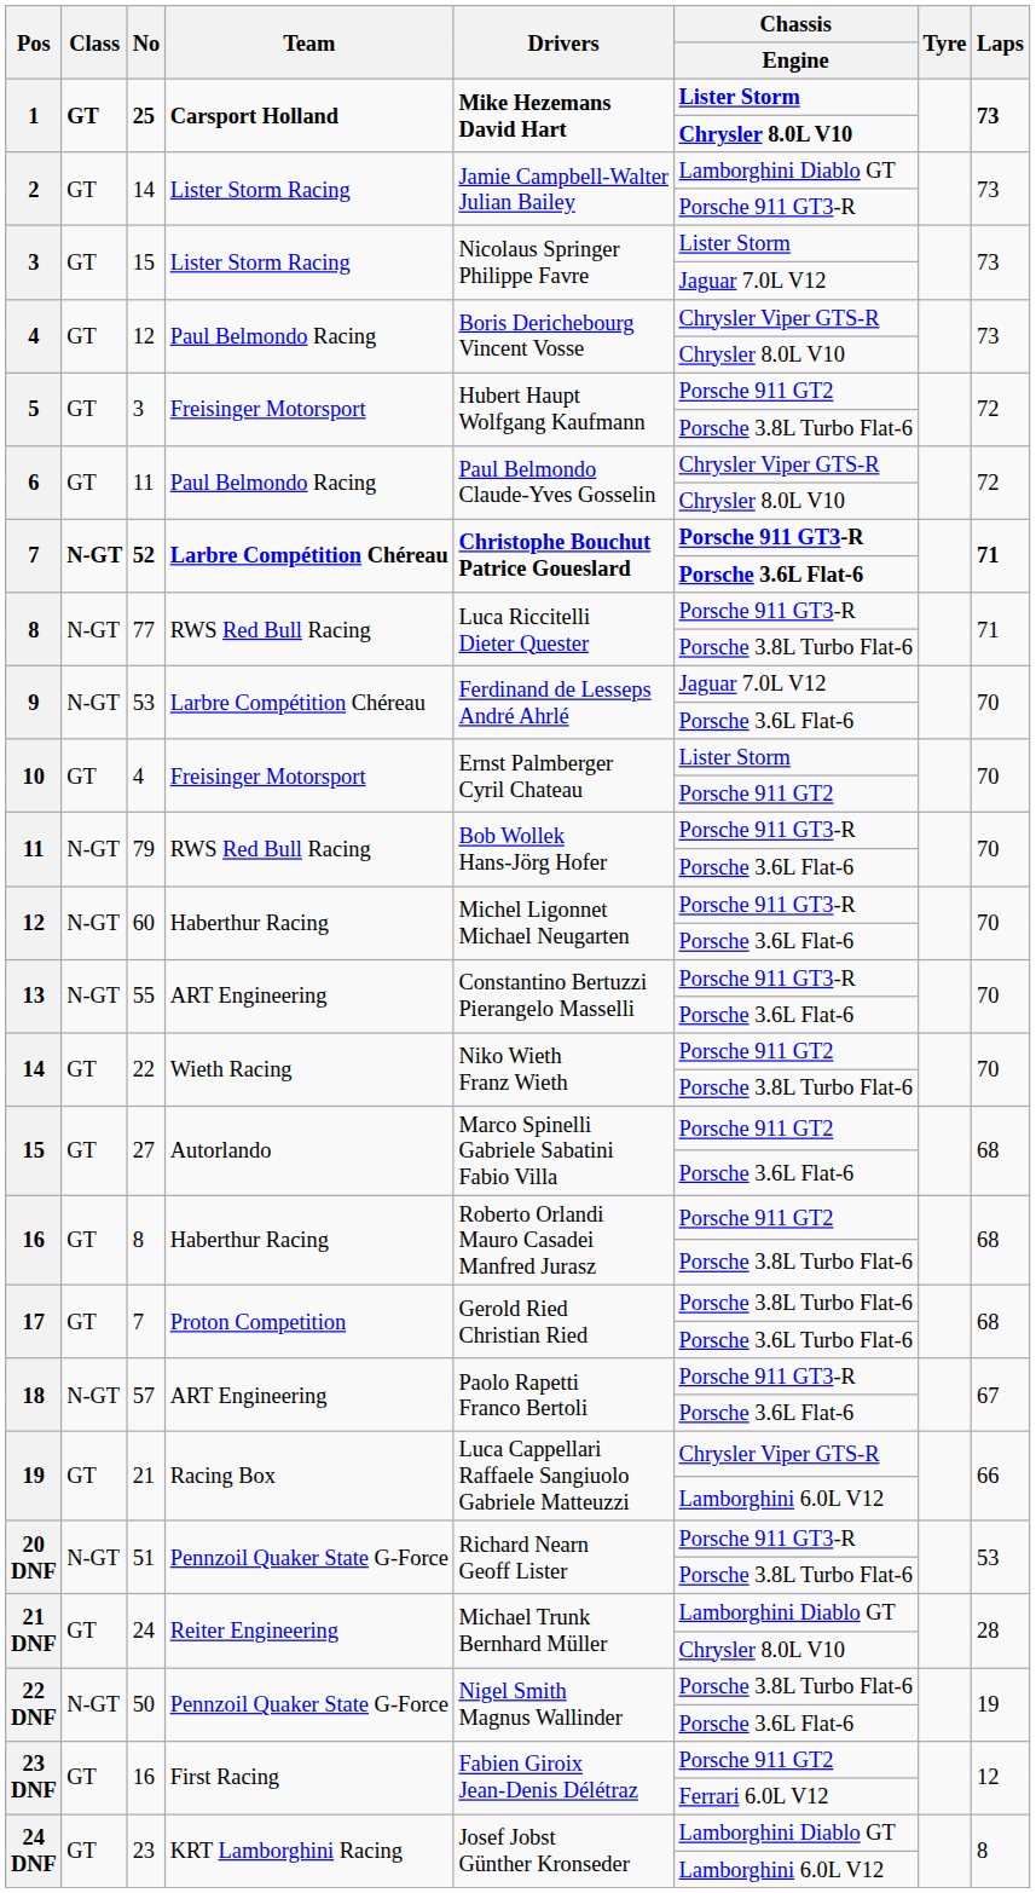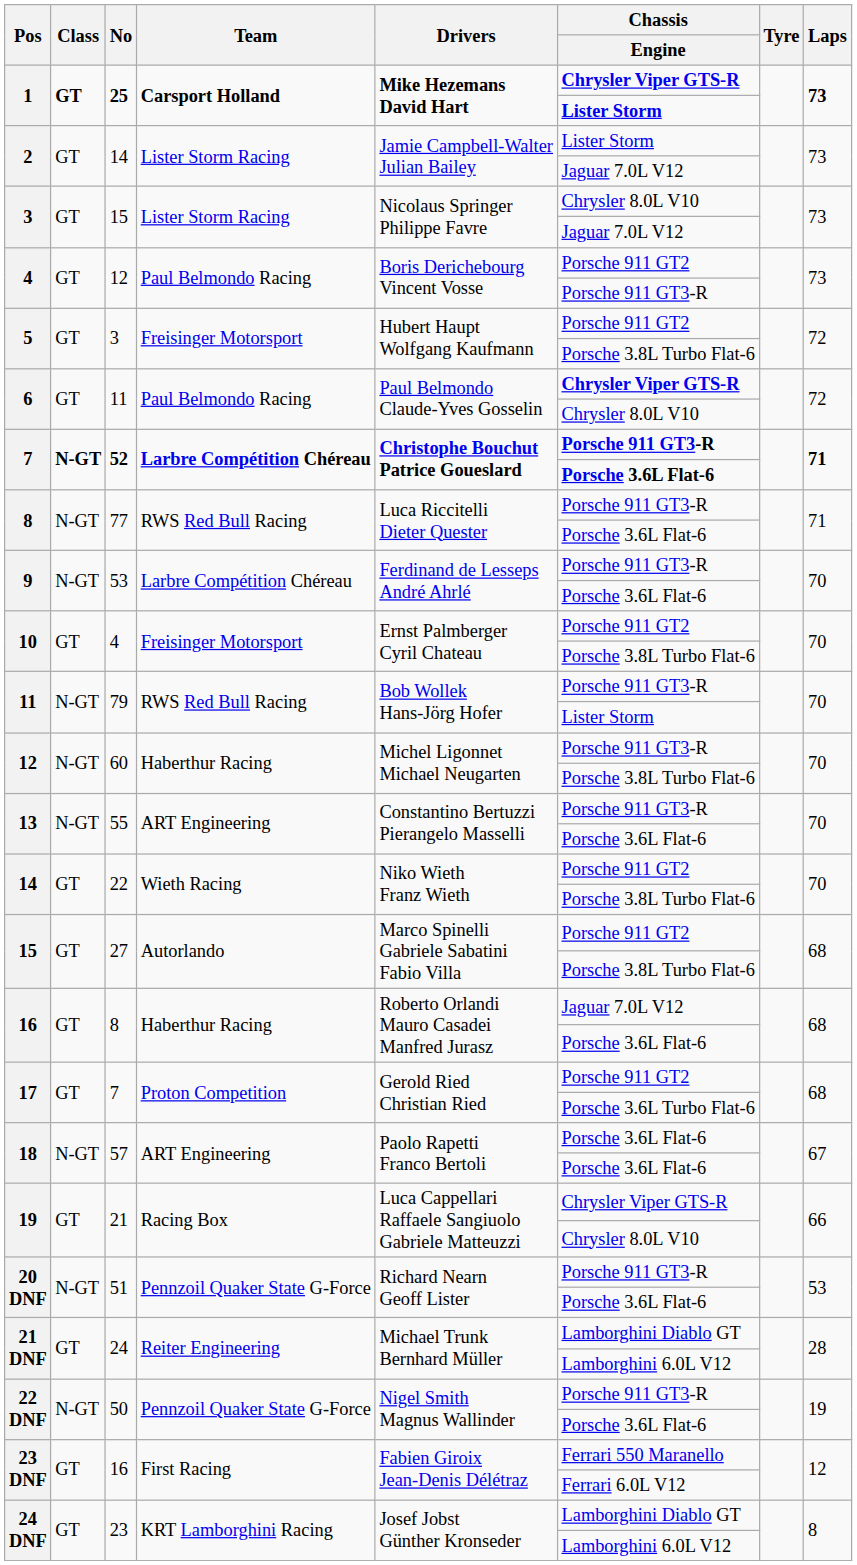row 3 | Chassis / Engine: Lister Storm -> Chrysler Viper GTS-R
row 4 | Chassis / Engine: Chrysler 8.0L V10 -> Lister Storm
row 5 | Chassis / Engine: Lamborghini Diablo GT -> Lister Storm
row 6 | Chassis / Engine: Porsche 911 GT3-R -> Jaguar 7.0L V12
row 7 | Chassis / Engine: Lister Storm -> Chrysler 8.0L V10
row 9 | Chassis / Engine: Chrysler Viper GTS-R -> Porsche 911 GT2
row 10 | Chassis / Engine: Chrysler 8.0L V10 -> Porsche 911 GT3-R
row 13 | Chassis / Engine: normal -> bold
row 18 | Chassis / Engine: Porsche 3.8L Turbo Flat-6 -> Porsche 3.6L Flat-6
row 19 | Chassis / Engine: Jaguar 7.0L V12 -> Porsche 911 GT3-R
row 21 | Chassis / Engine: Lister Storm -> Porsche 911 GT2
row 22 | Chassis / Engine: Porsche 911 GT2 -> Porsche 3.8L Turbo Flat-6
row 24 | Chassis / Engine: Porsche 3.6L Flat-6 -> Lister Storm
row 26 | Chassis / Engine: Porsche 3.6L Flat-6 -> Porsche 3.8L Turbo Flat-6
row 32 | Chassis / Engine: Porsche 3.6L Flat-6 -> Porsche 3.8L Turbo Flat-6
row 33 | Chassis / Engine: Porsche 911 GT2 -> Jaguar 7.0L V12
row 34 | Chassis / Engine: Porsche 3.8L Turbo Flat-6 -> Porsche 3.6L Flat-6
row 35 | Chassis / Engine: Porsche 3.8L Turbo Flat-6 -> Porsche 911 GT2
row 37 | Chassis / Engine: Porsche 911 GT3-R -> Porsche 3.6L Flat-6
row 40 | Chassis / Engine: Lamborghini 6.0L V12 -> Chrysler 8.0L V10
row 42 | Chassis / Engine: Porsche 3.8L Turbo Flat-6 -> Porsche 3.6L Flat-6
row 44 | Chassis / Engine: Chrysler 8.0L V10 -> Lamborghini 6.0L V12
row 45 | Chassis / Engine: Porsche 3.8L Turbo Flat-6 -> Porsche 911 GT3-R
row 47 | Chassis / Engine: Porsche 911 GT2 -> Ferrari 550 Maranello
